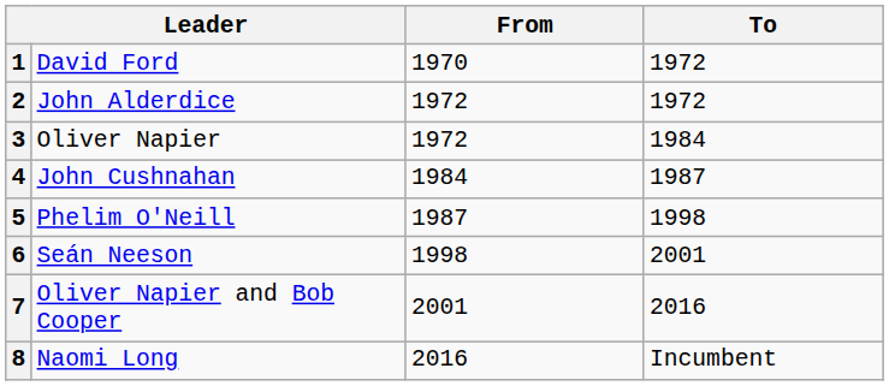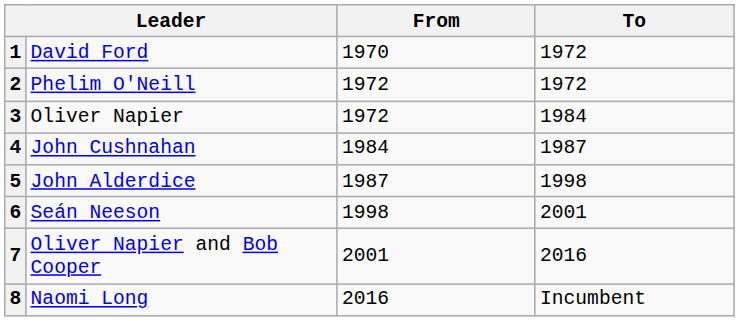2 | column 2: John Alderdice -> Phelim O'Neill
5 | column 2: Phelim O'Neill -> John Alderdice
